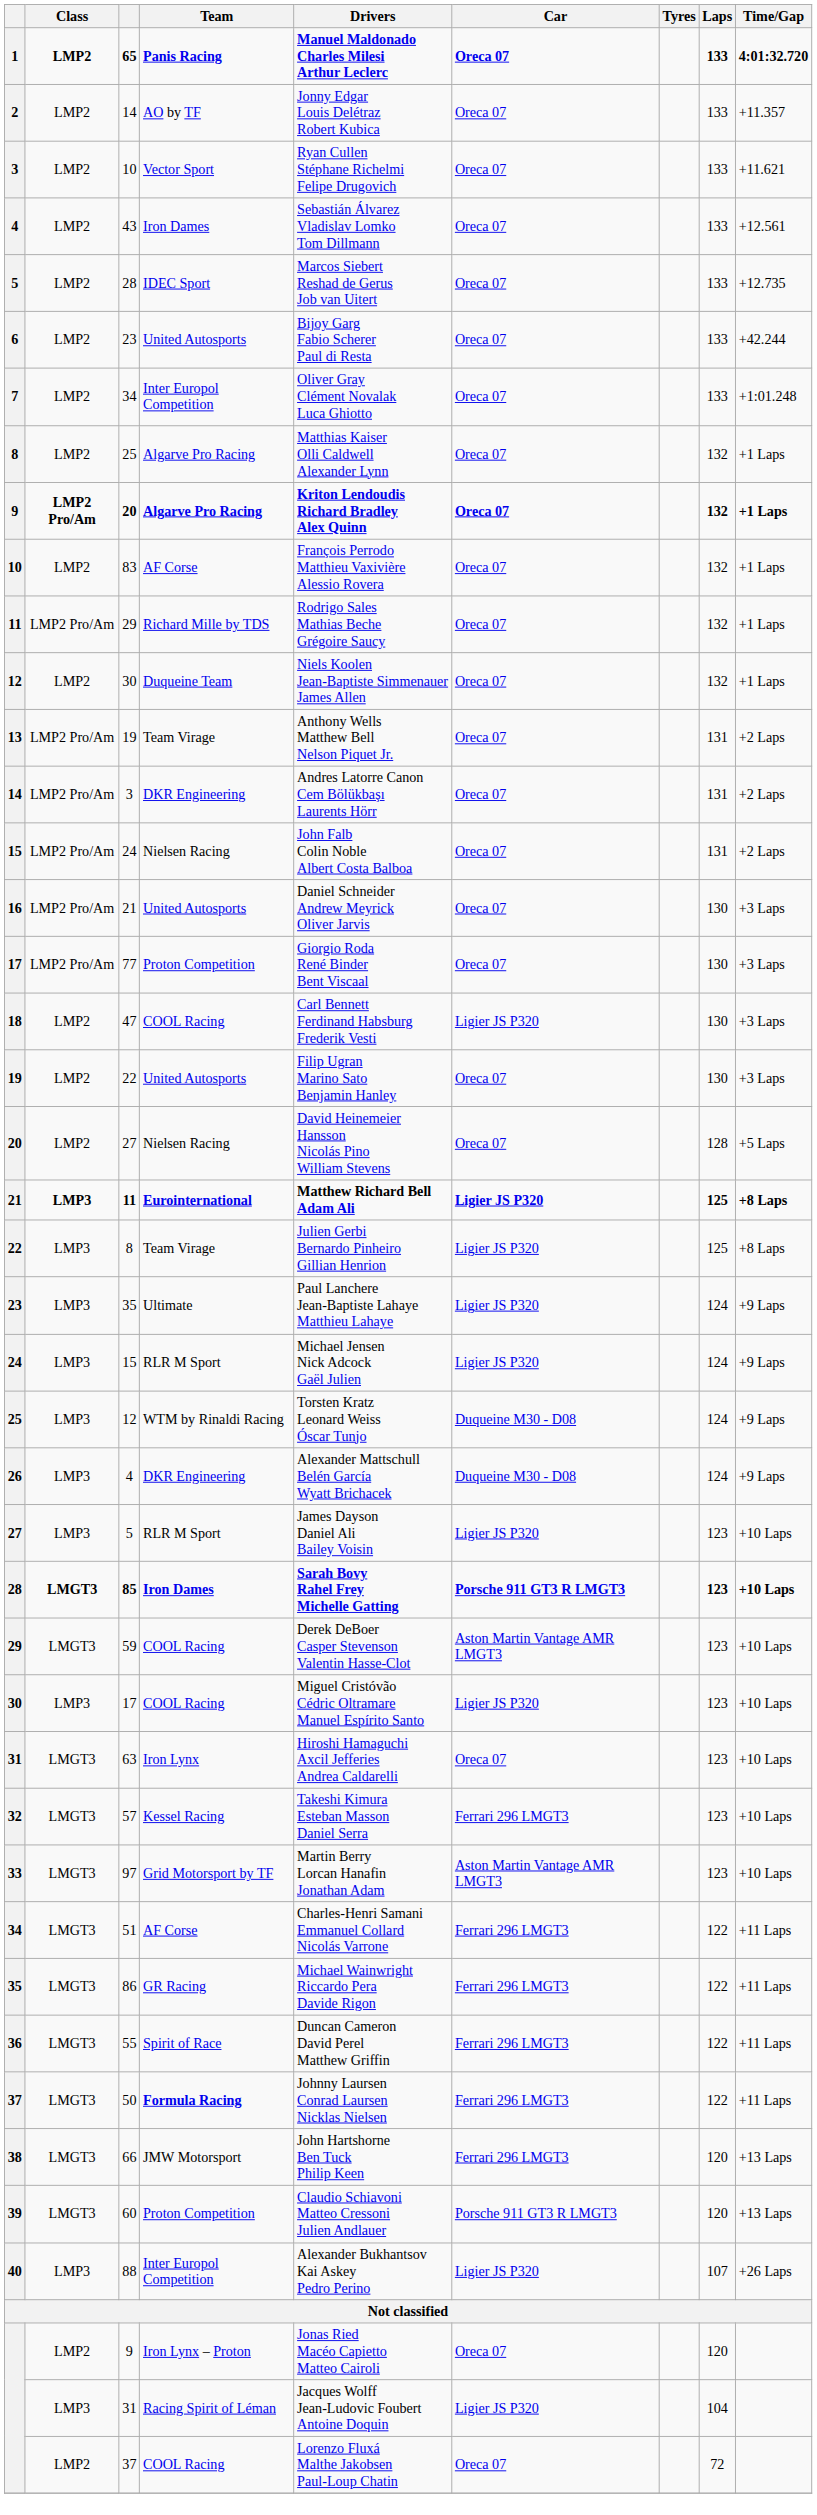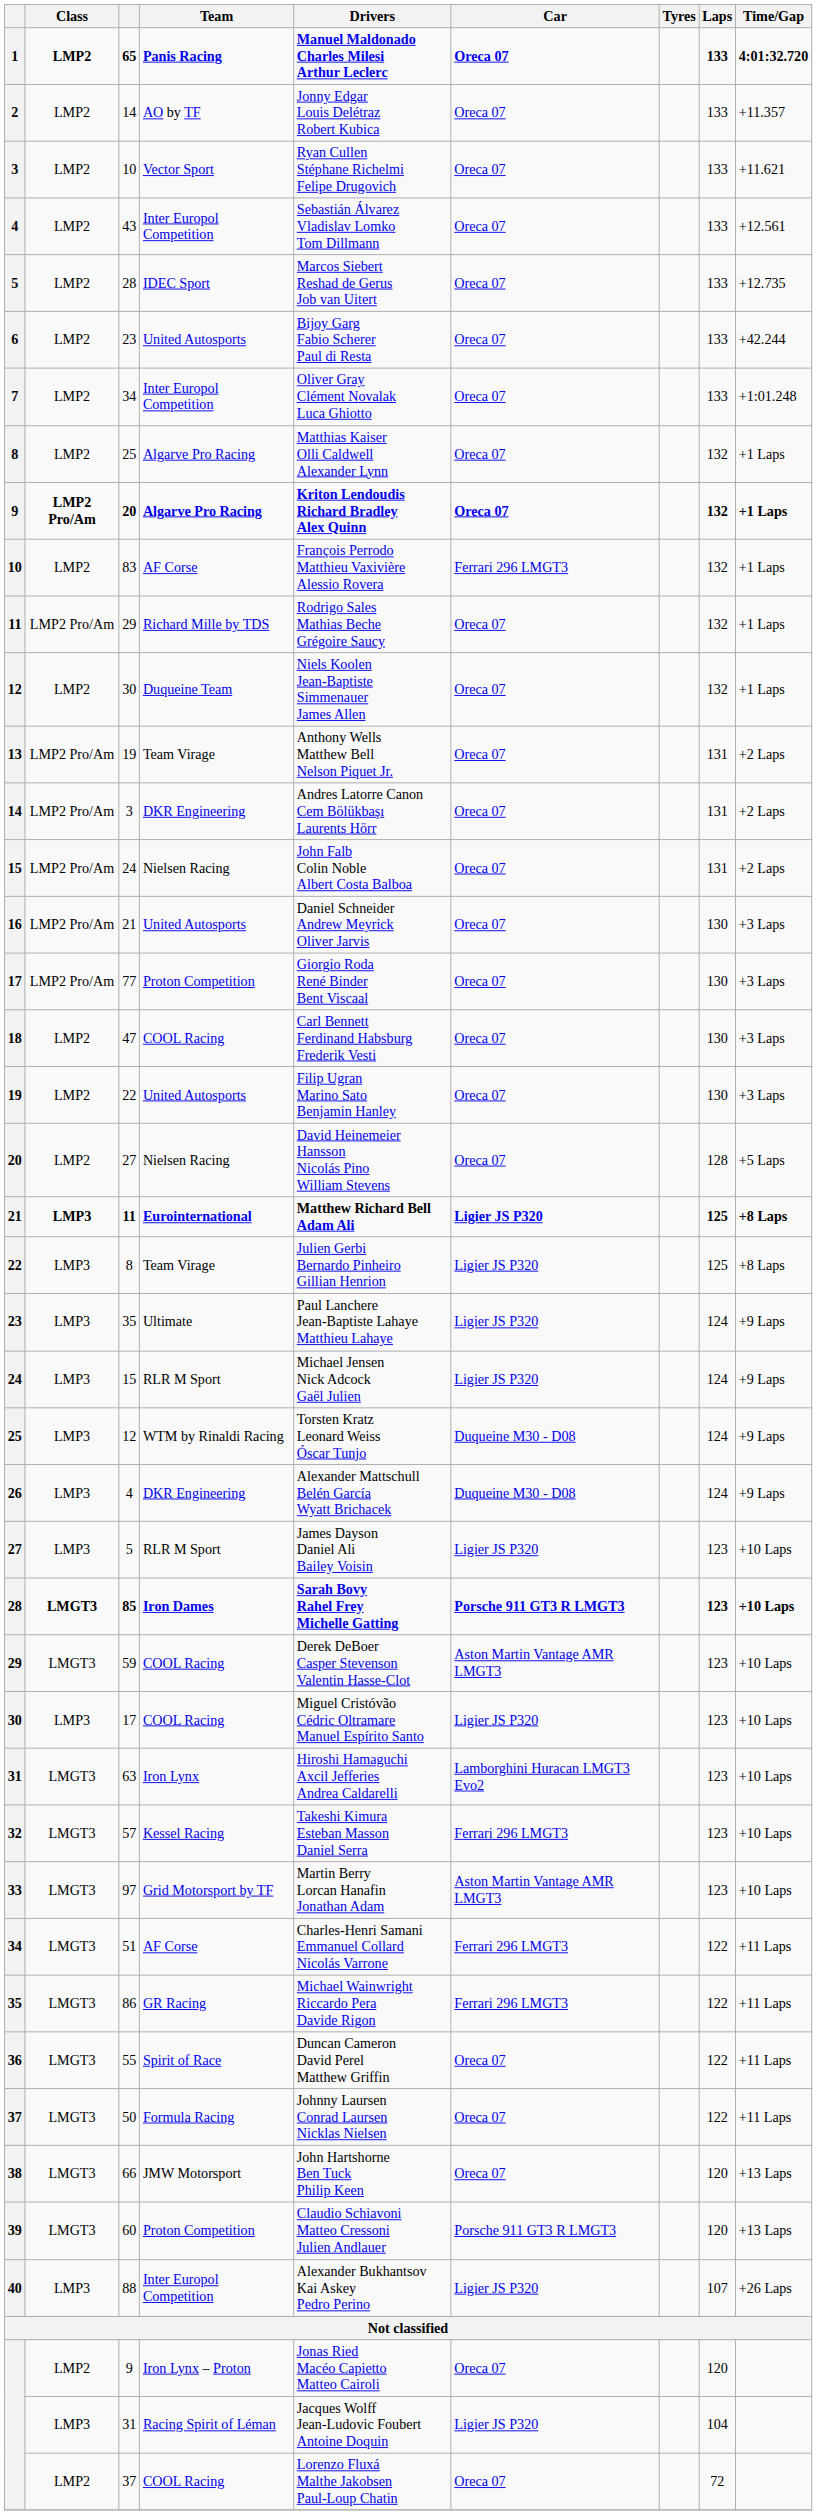43 | Team: Iron Dames -> Inter Europol Competition
83 | Car: Oreca 07 -> Ferrari 296 LMGT3
47 | Car: Ligier JS P320 -> Oreca 07
63 | Car: Oreca 07 -> Lamborghini Huracan LMGT3 Evo2
55 | Car: Ferrari 296 LMGT3 -> Oreca 07
50 | Team: bold -> normal
50 | Car: Ferrari 296 LMGT3 -> Oreca 07
66 | Car: Ferrari 296 LMGT3 -> Oreca 07
